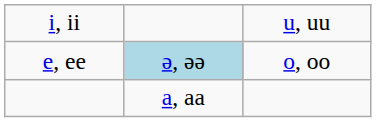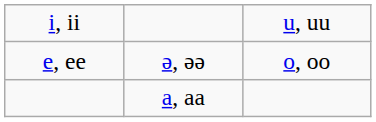e, ee | column 2: lightblue background -> no background
